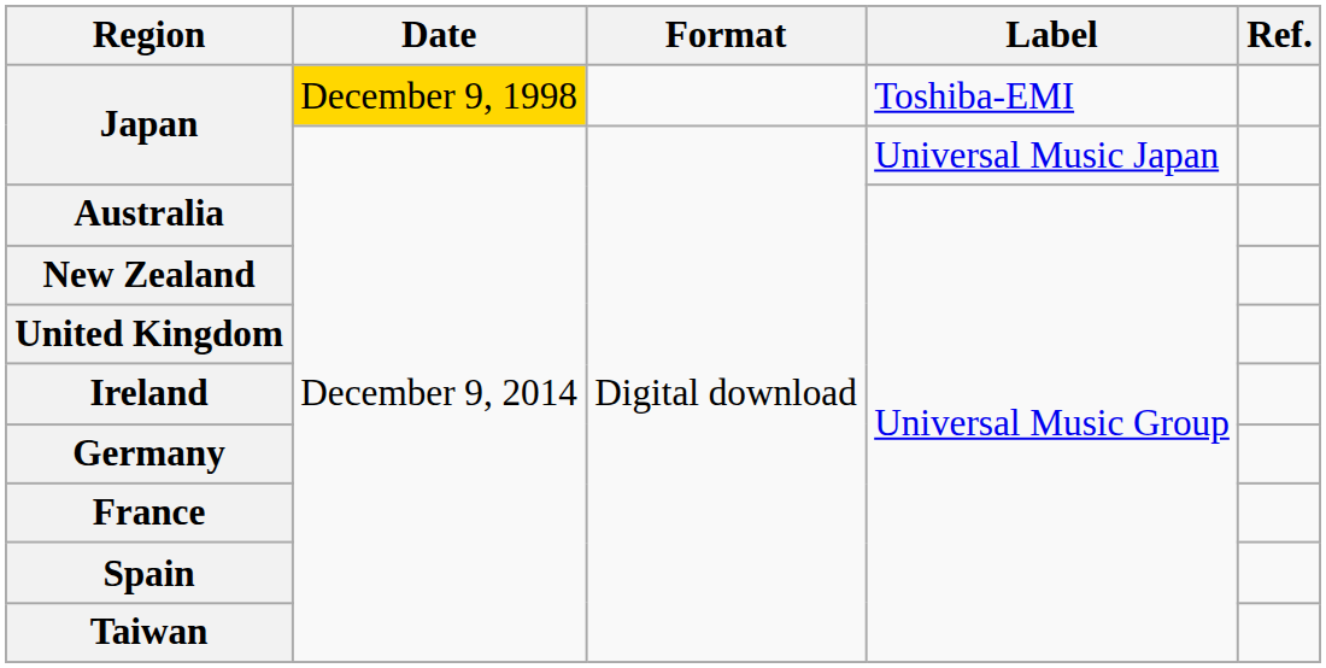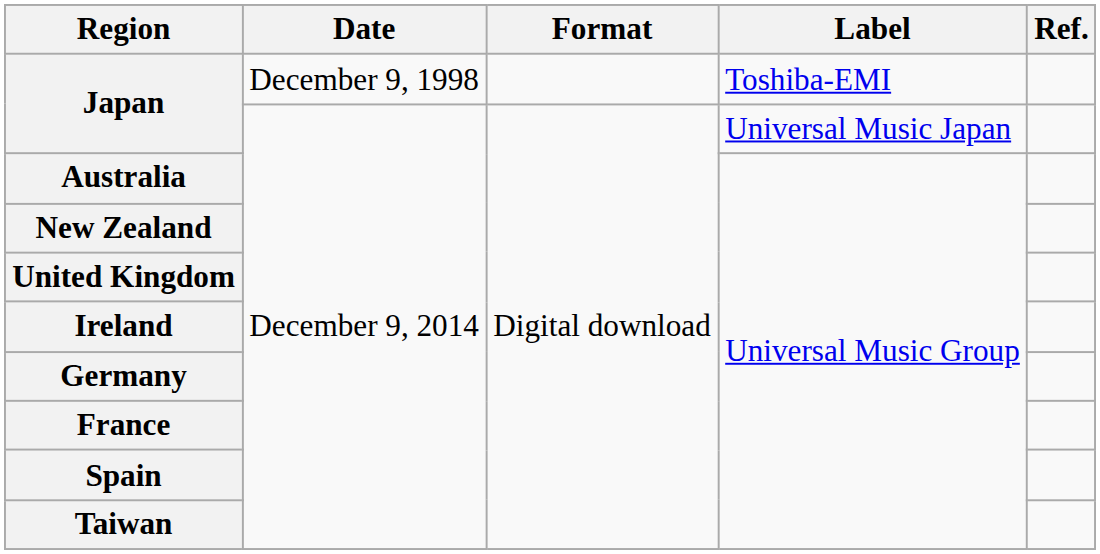Japan / Toshiba-EMI | Date: gold background -> no background
